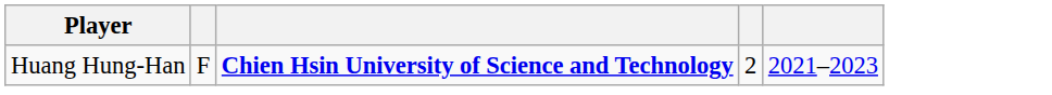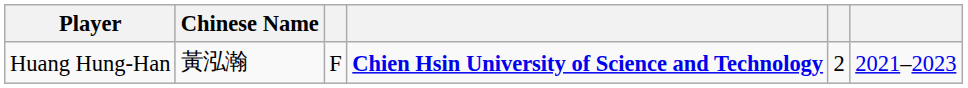+ column: Chinese Name | 黃泓瀚
